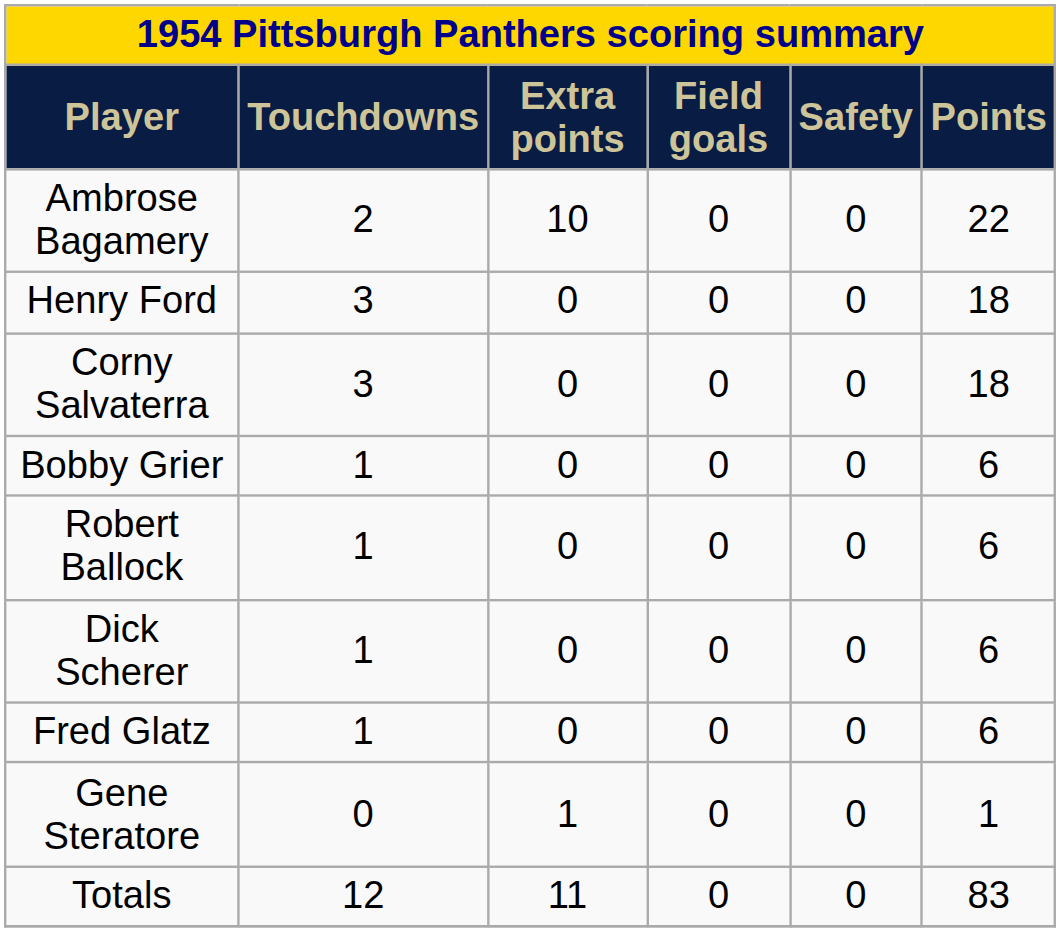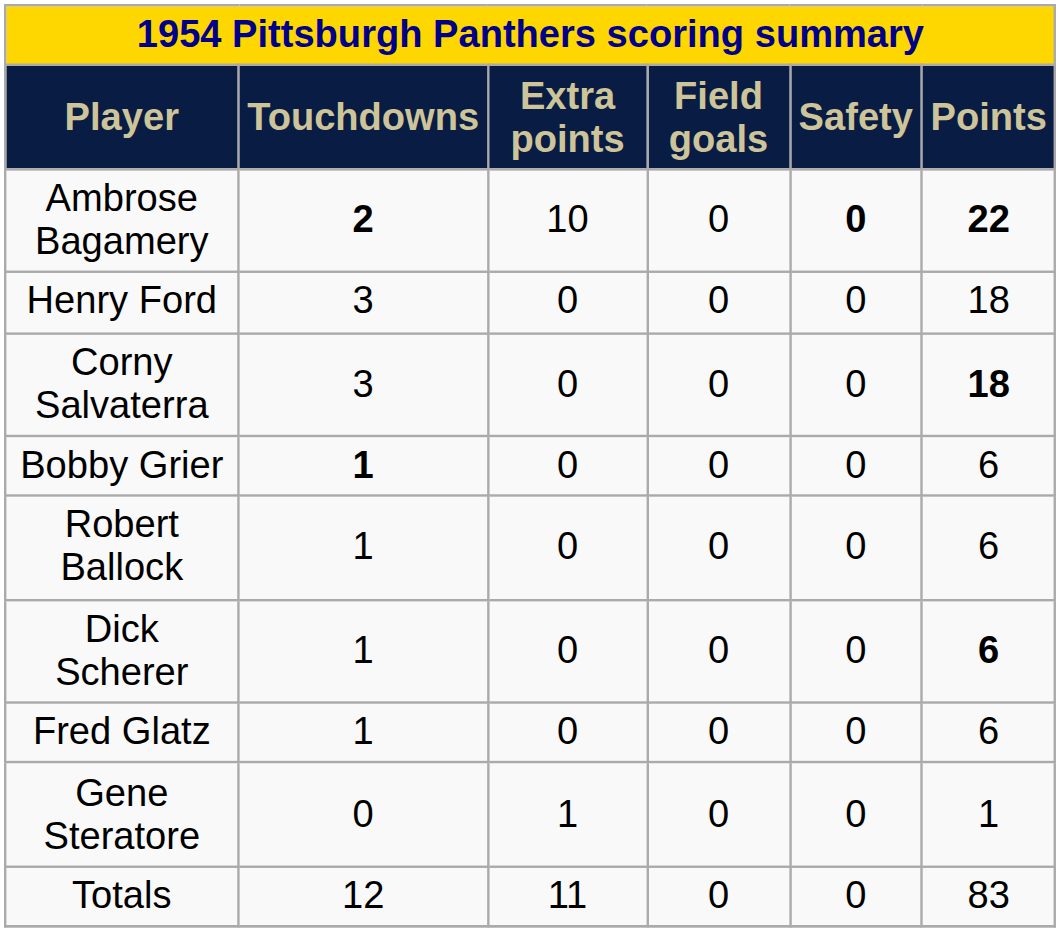Ambrose Bagamery | Touchdowns: normal -> bold
Ambrose Bagamery | Safety: normal -> bold
Ambrose Bagamery | Points: normal -> bold
Corny Salvaterra | Points: normal -> bold
Bobby Grier | Touchdowns: normal -> bold
Dick Scherer | Points: normal -> bold
